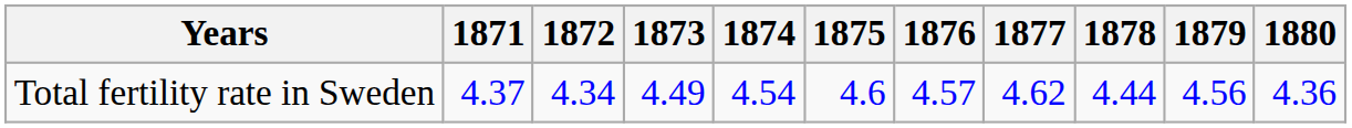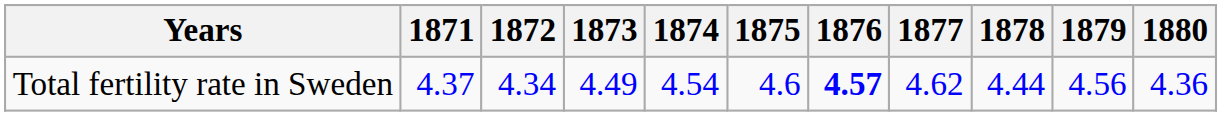row 2 | 1876: normal -> bold
